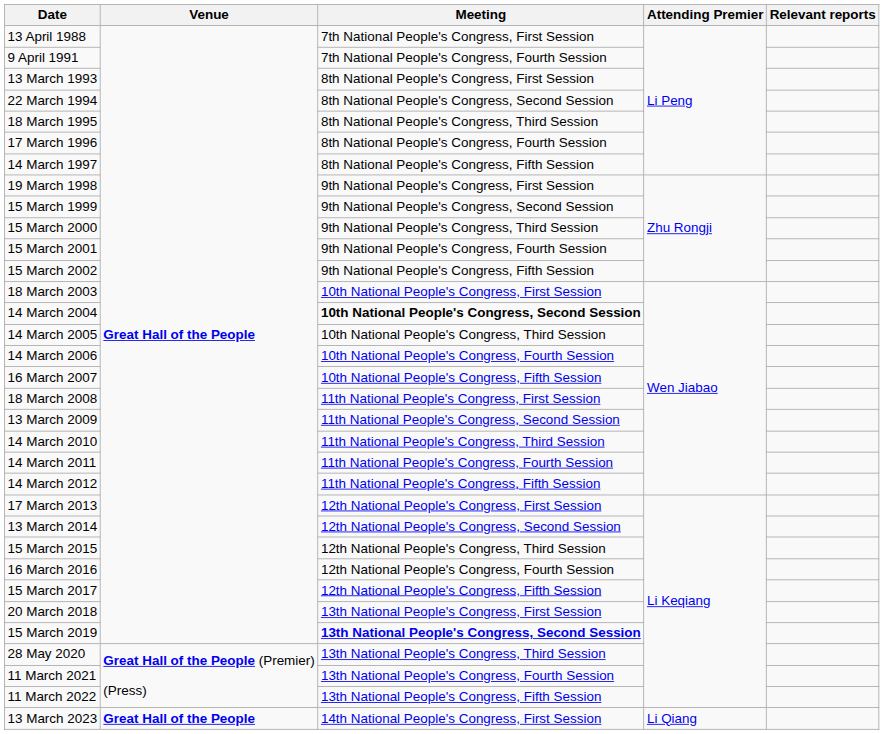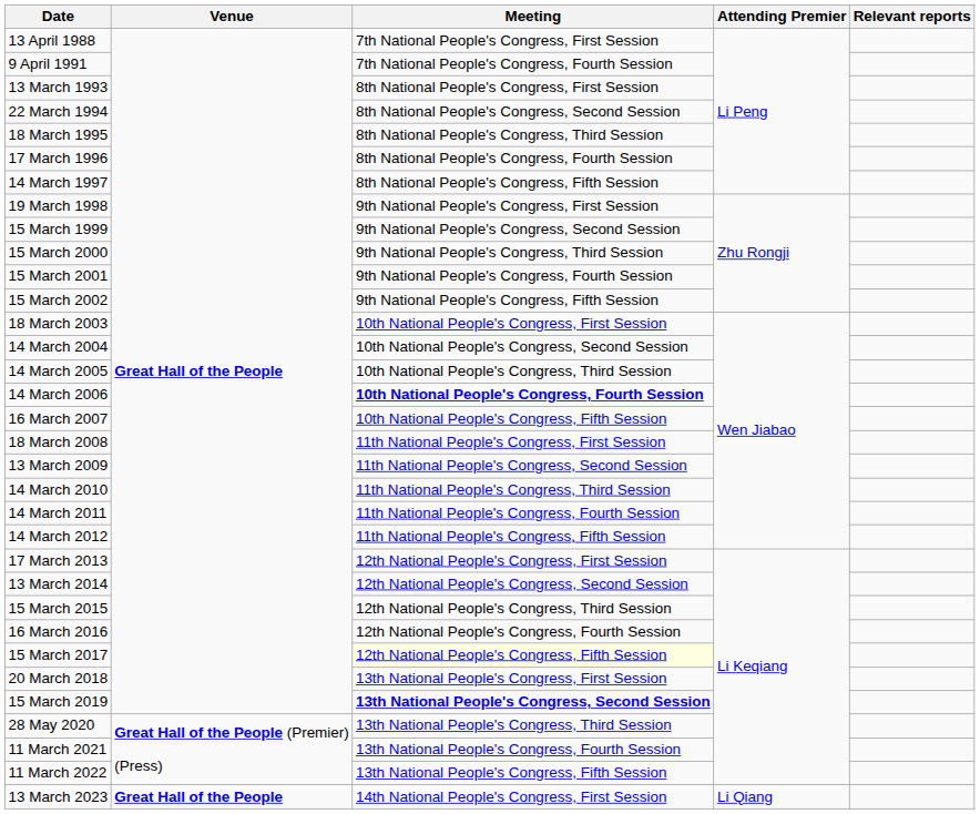14 March 2004 | Meeting: bold -> normal
14 March 2006 | Meeting: normal -> bold
15 March 2017 | Meeting: no background -> lightyellow background
